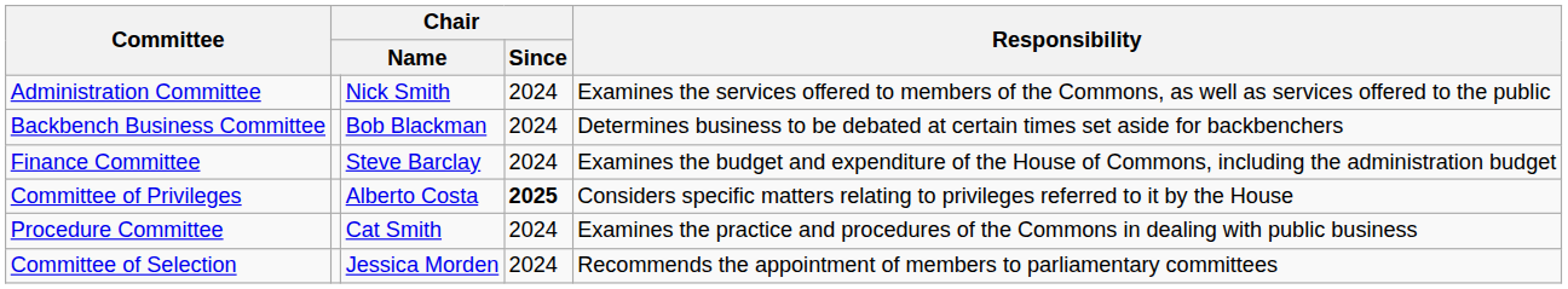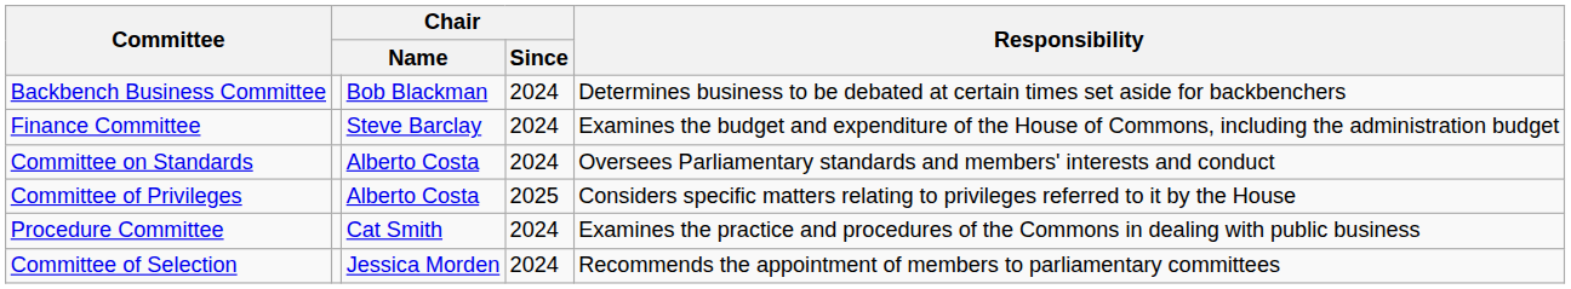- row: Administration Committee | Nick Smith | 2024 | Examines the services offered to members of the Commons, as well as services offered to the public
+ row: Committee on Standards | Alberto Costa | 2024 | Oversees Parliamentary standards and members' interests and conduct
Committee of Privileges | Chair / Since: bold -> normal
